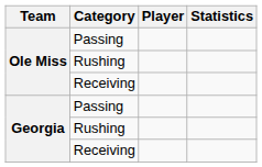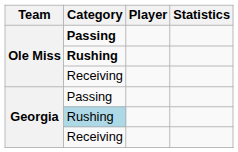Ole Miss / Passing | Category: normal -> bold
Ole Miss / Rushing | Category: normal -> bold
Georgia / Rushing | Category: no background -> lightblue background
